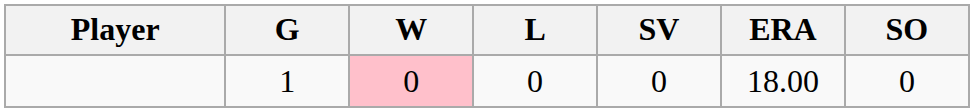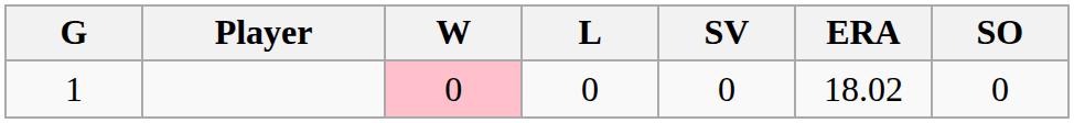columns swapped: Player <-> G
row 2 | ERA: 18.00 -> 18.02
